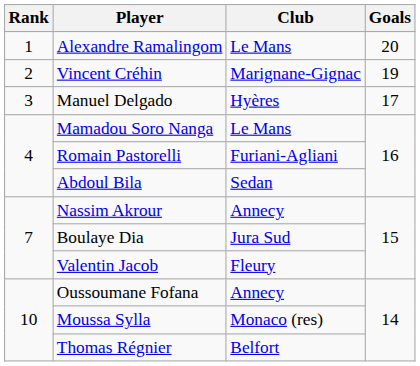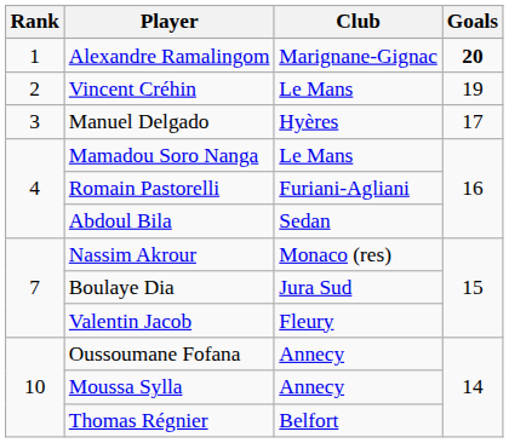Alexandre Ramalingom | Club: Le Mans -> Marignane-Gignac
Alexandre Ramalingom | Goals: normal -> bold
Vincent Créhin | Club: Marignane-Gignac -> Le Mans
Nassim Akrour | Club: Annecy -> Monaco (res)
Moussa Sylla | Club: Monaco (res) -> Annecy
